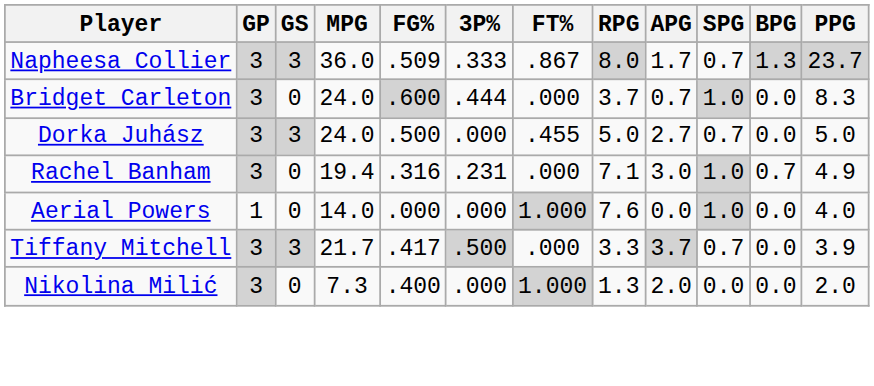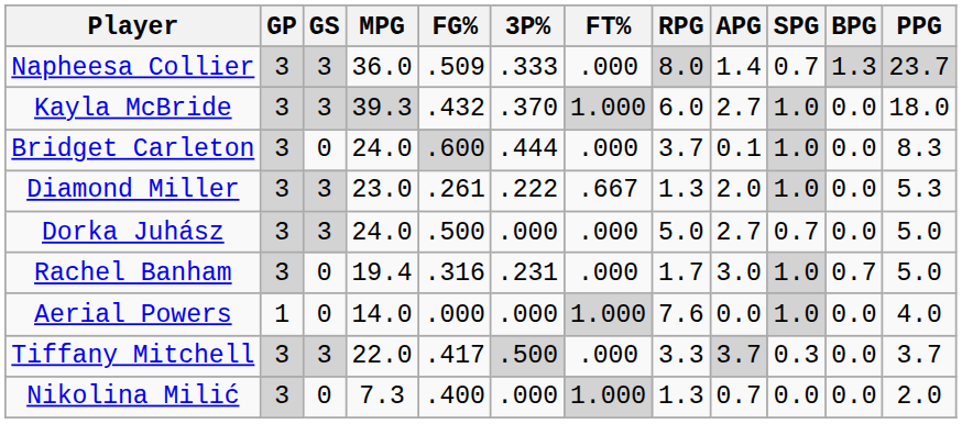Napheesa Collier | FT%: .867 -> .000
Napheesa Collier | APG: 1.7 -> 1.4
+ row: Kayla McBride | 3 | 3 | 39.3 | .432 | .370 | 1.000 | 6.0 | 2.7 | 1.0 | 0.0 | 18.0
Bridget Carleton | APG: 0.7 -> 0.1
+ row: Diamond Miller | 3 | 3 | 23.0 | .261 | .222 | .667 | 1.3 | 2.0 | 1.0 | 0.0 | 5.3
Dorka Juhász | FT%: .455 -> .000
Rachel Banham | RPG: 7.1 -> 1.7
Rachel Banham | PPG: 4.9 -> 5.0
Tiffany Mitchell | MPG: 21.7 -> 22.0
Tiffany Mitchell | SPG: 0.7 -> 0.3
Tiffany Mitchell | PPG: 3.9 -> 3.7
Nikolina Milić | APG: 2.0 -> 0.7
